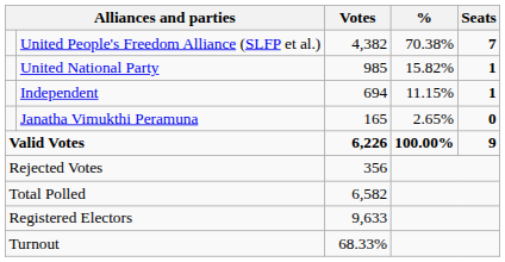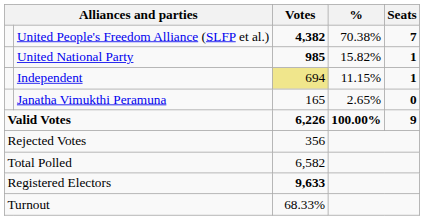United People's Freedom Alliance (SLFP et al.) | Votes: normal -> bold
United National Party | Votes: normal -> bold
Independent | Votes: no background -> khaki background
Registered Electors | Votes: normal -> bold
